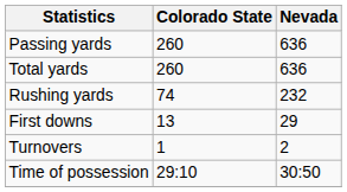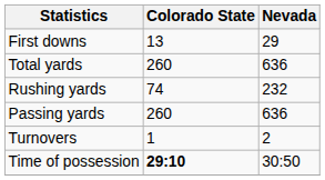rows swapped: First downs <-> Passing yards
Time of possession | Colorado State: normal -> bold
